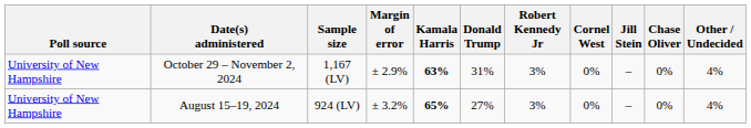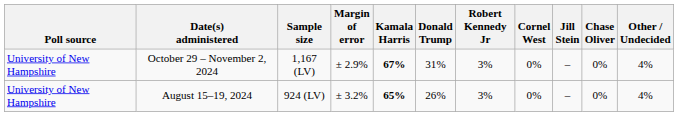October 29 – November 2, 2024 | Kamala Harris: 63% -> 67%
August 15–19, 2024 | Donald Trump: 27% -> 26%
